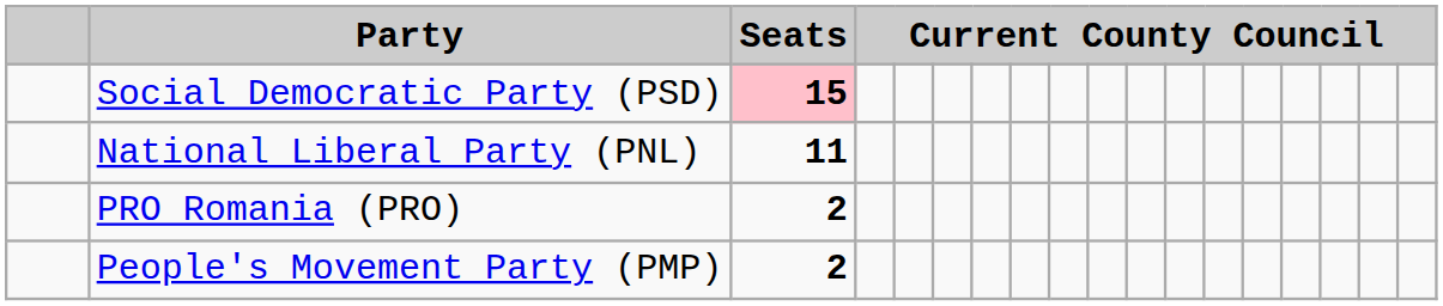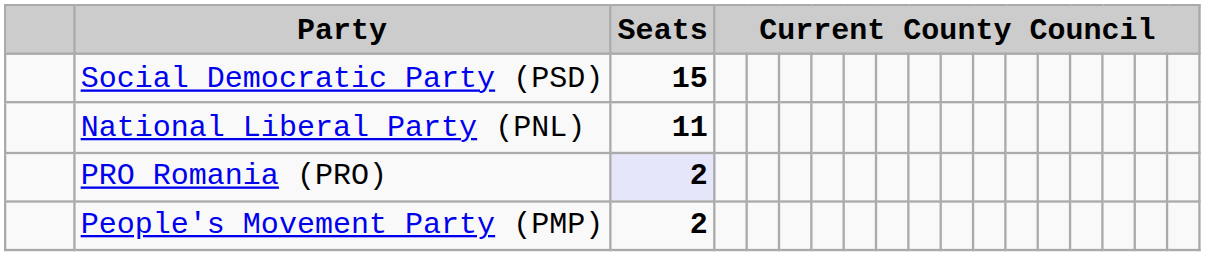Social Democratic Party (PSD) | Seats: pink background -> no background
PRO Romania (PRO) | Seats: no background -> lavender background
